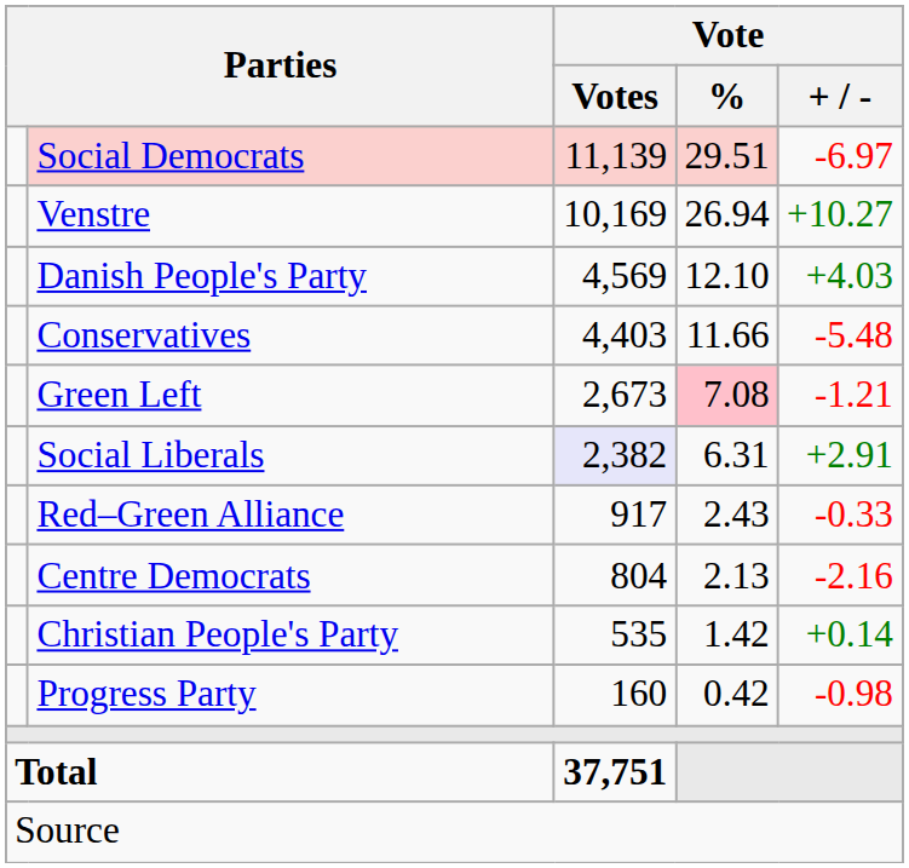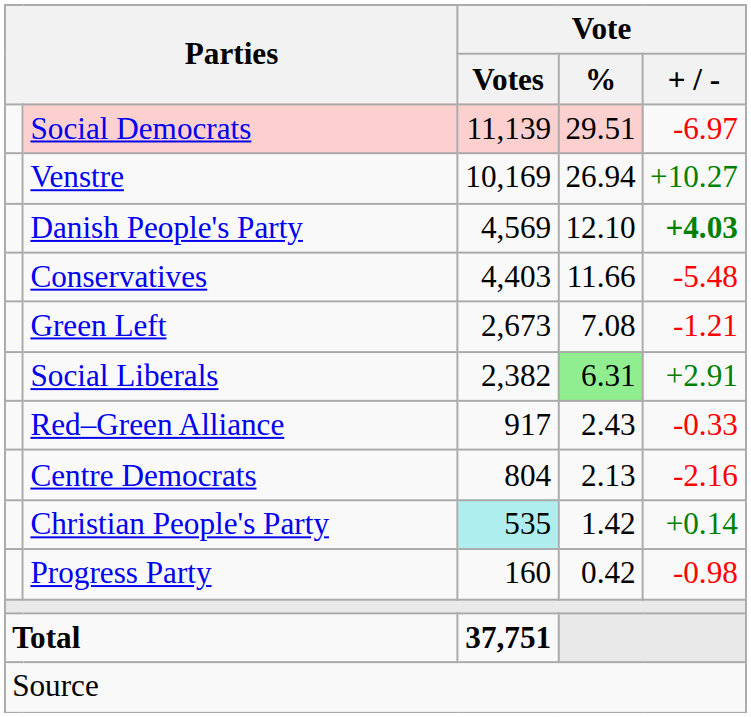Danish People's Party | Vote / + / -: normal -> bold
Green Left | Vote / %: pink background -> no background
Social Liberals | Vote / Votes: lavender background -> no background
Social Liberals | Vote / %: no background -> lightgreen background
Christian People's Party | Vote / Votes: no background -> paleturquoise background
